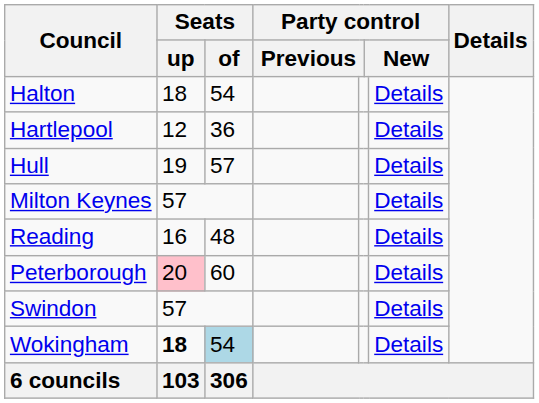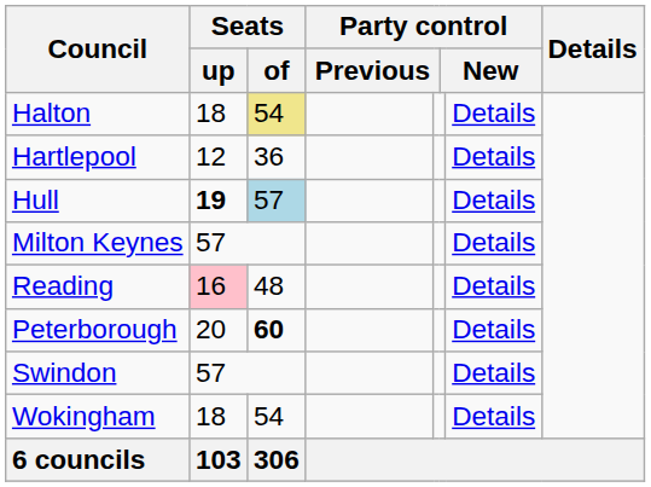Halton | Seats / of: no background -> khaki background
Hull | Seats / up: normal -> bold
Hull | Seats / of: no background -> lightblue background
Reading | Seats / up: no background -> pink background
Peterborough | Seats / up: pink background -> no background
Peterborough | Seats / of: normal -> bold
Wokingham | Seats / up: bold -> normal
Wokingham | Seats / of: lightblue background -> no background
